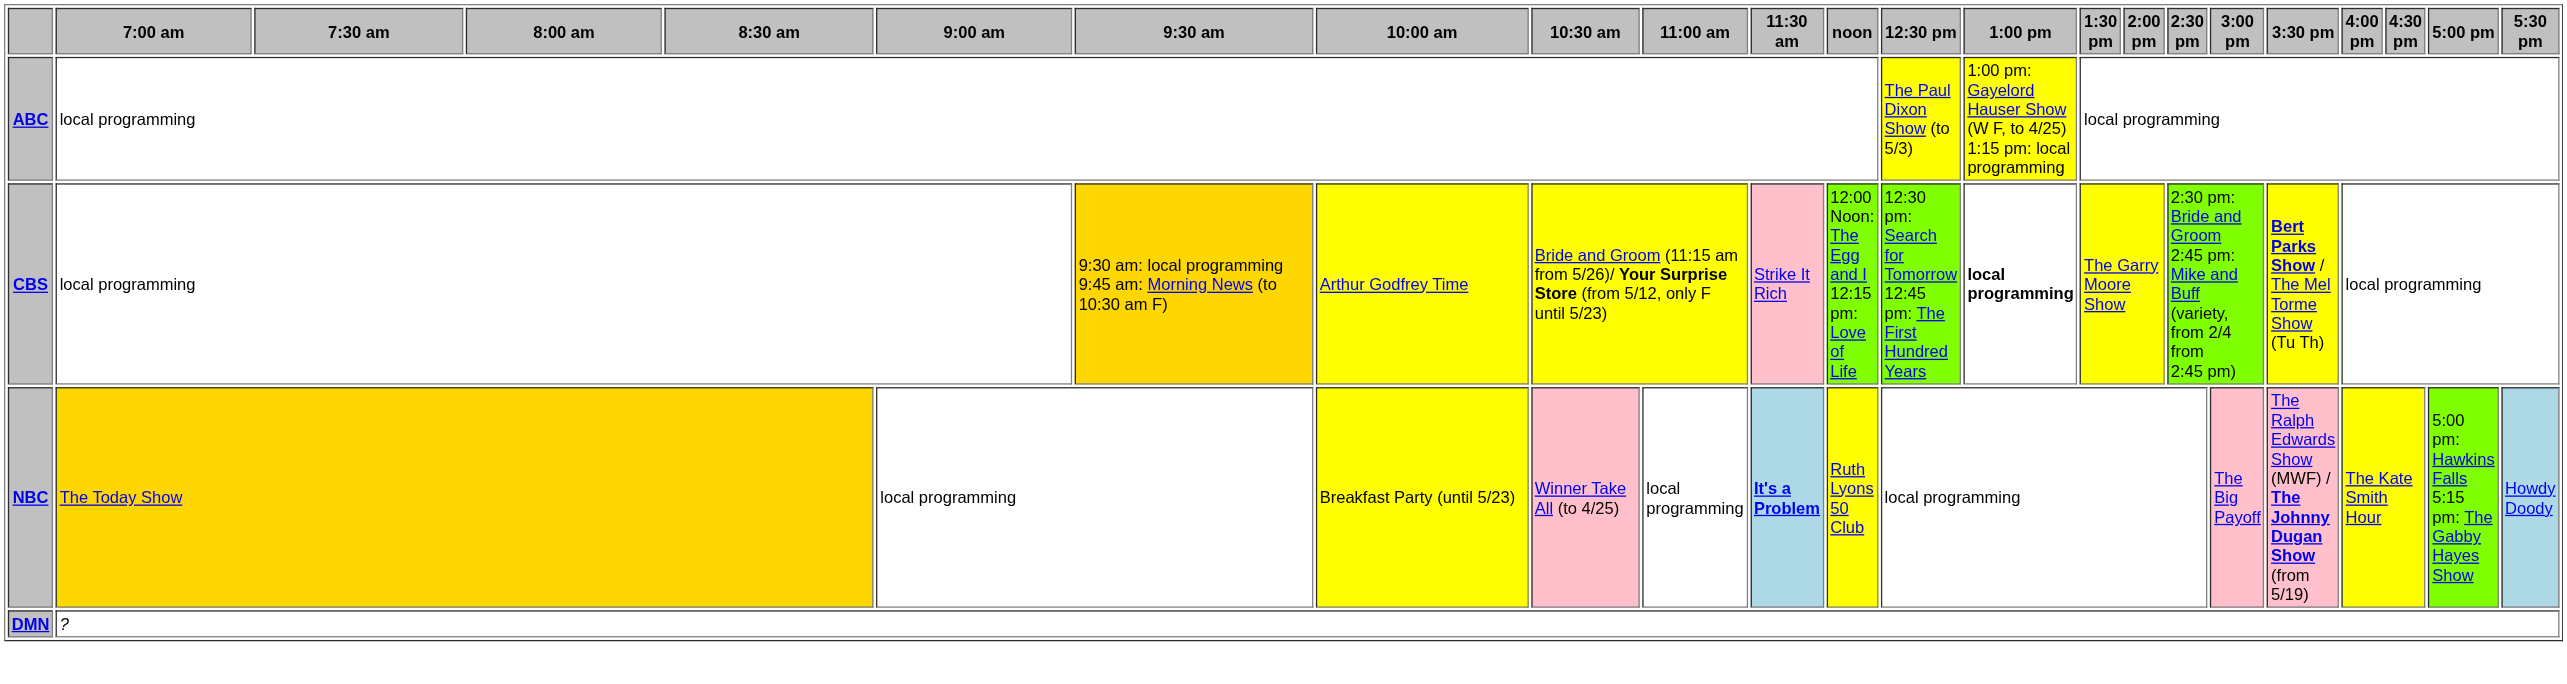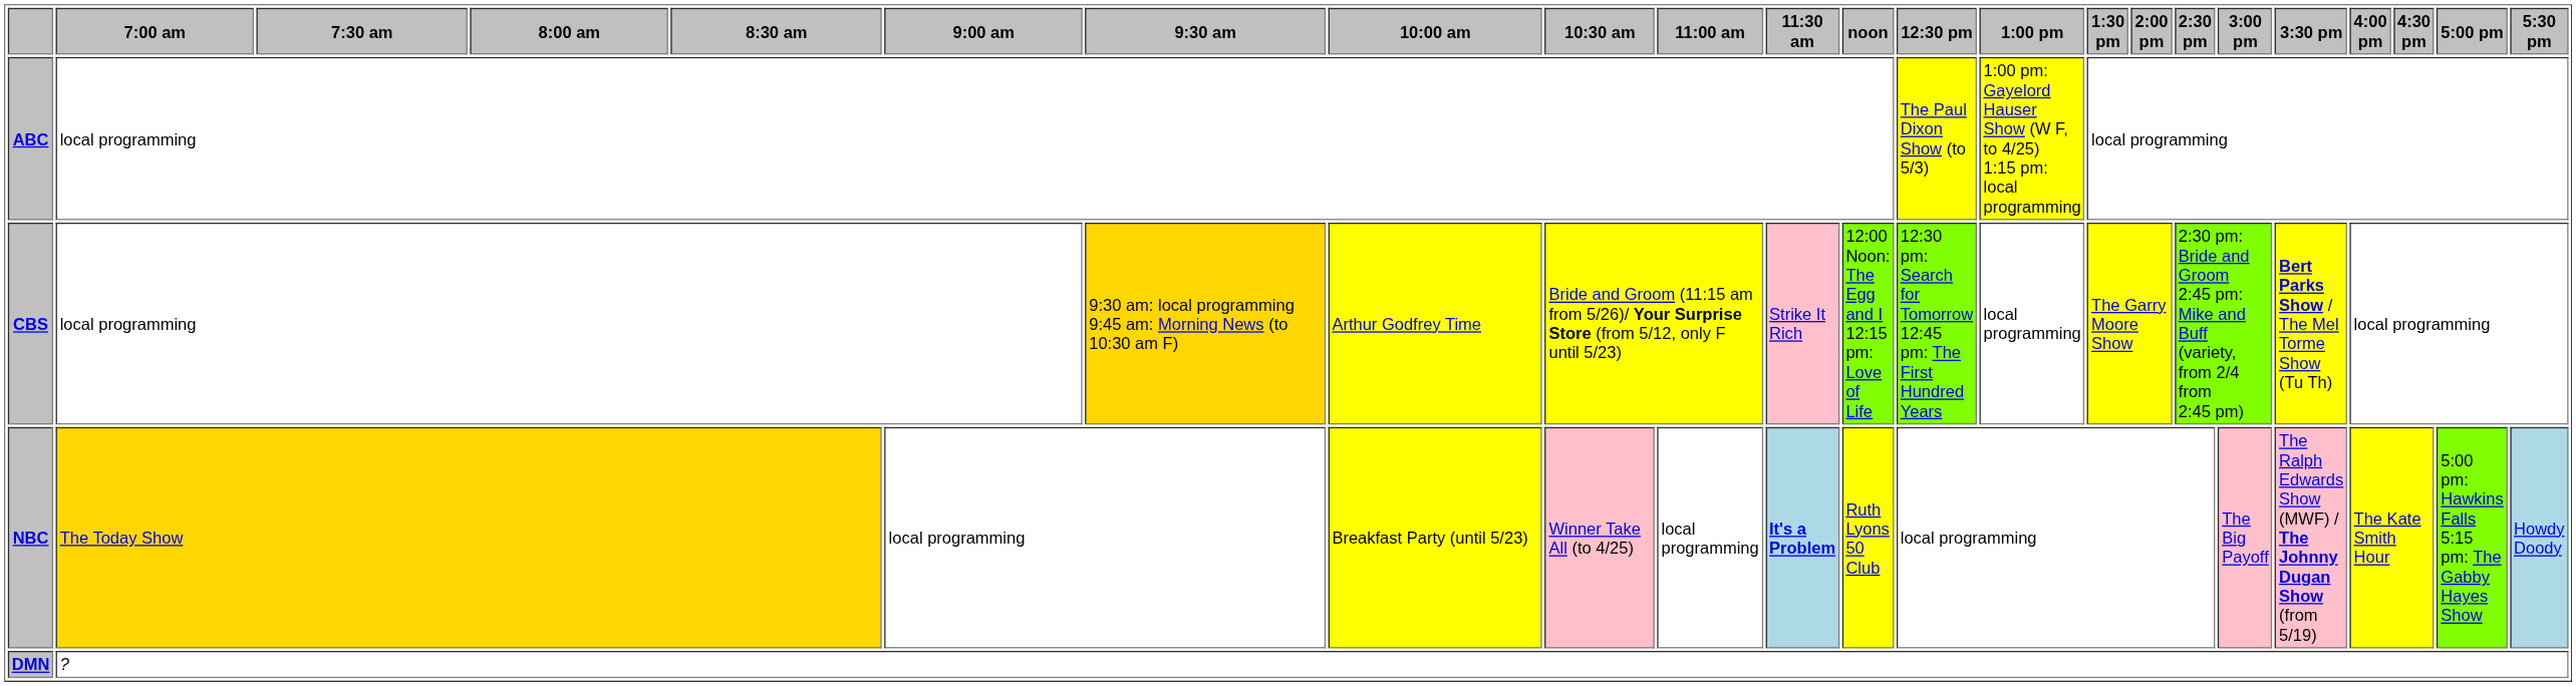CBS | 1:00 pm: bold -> normal
